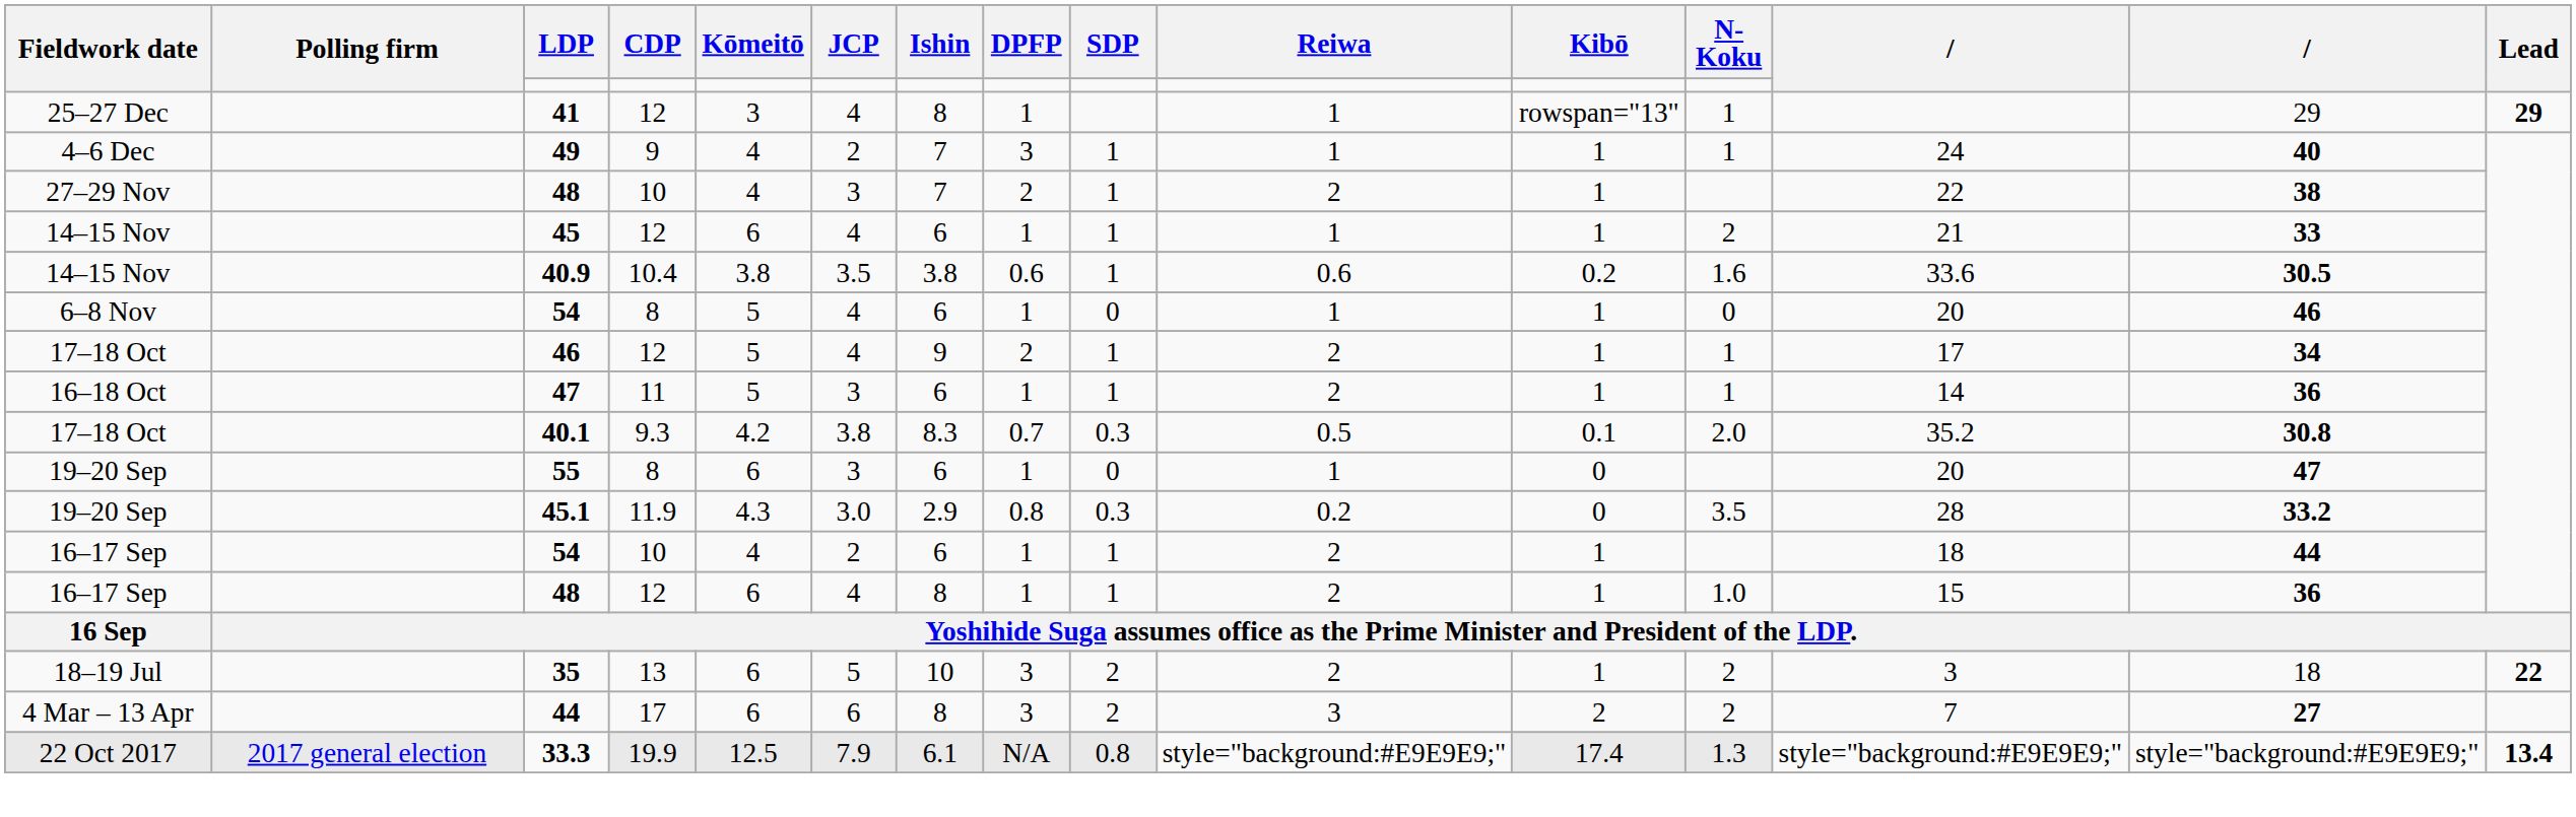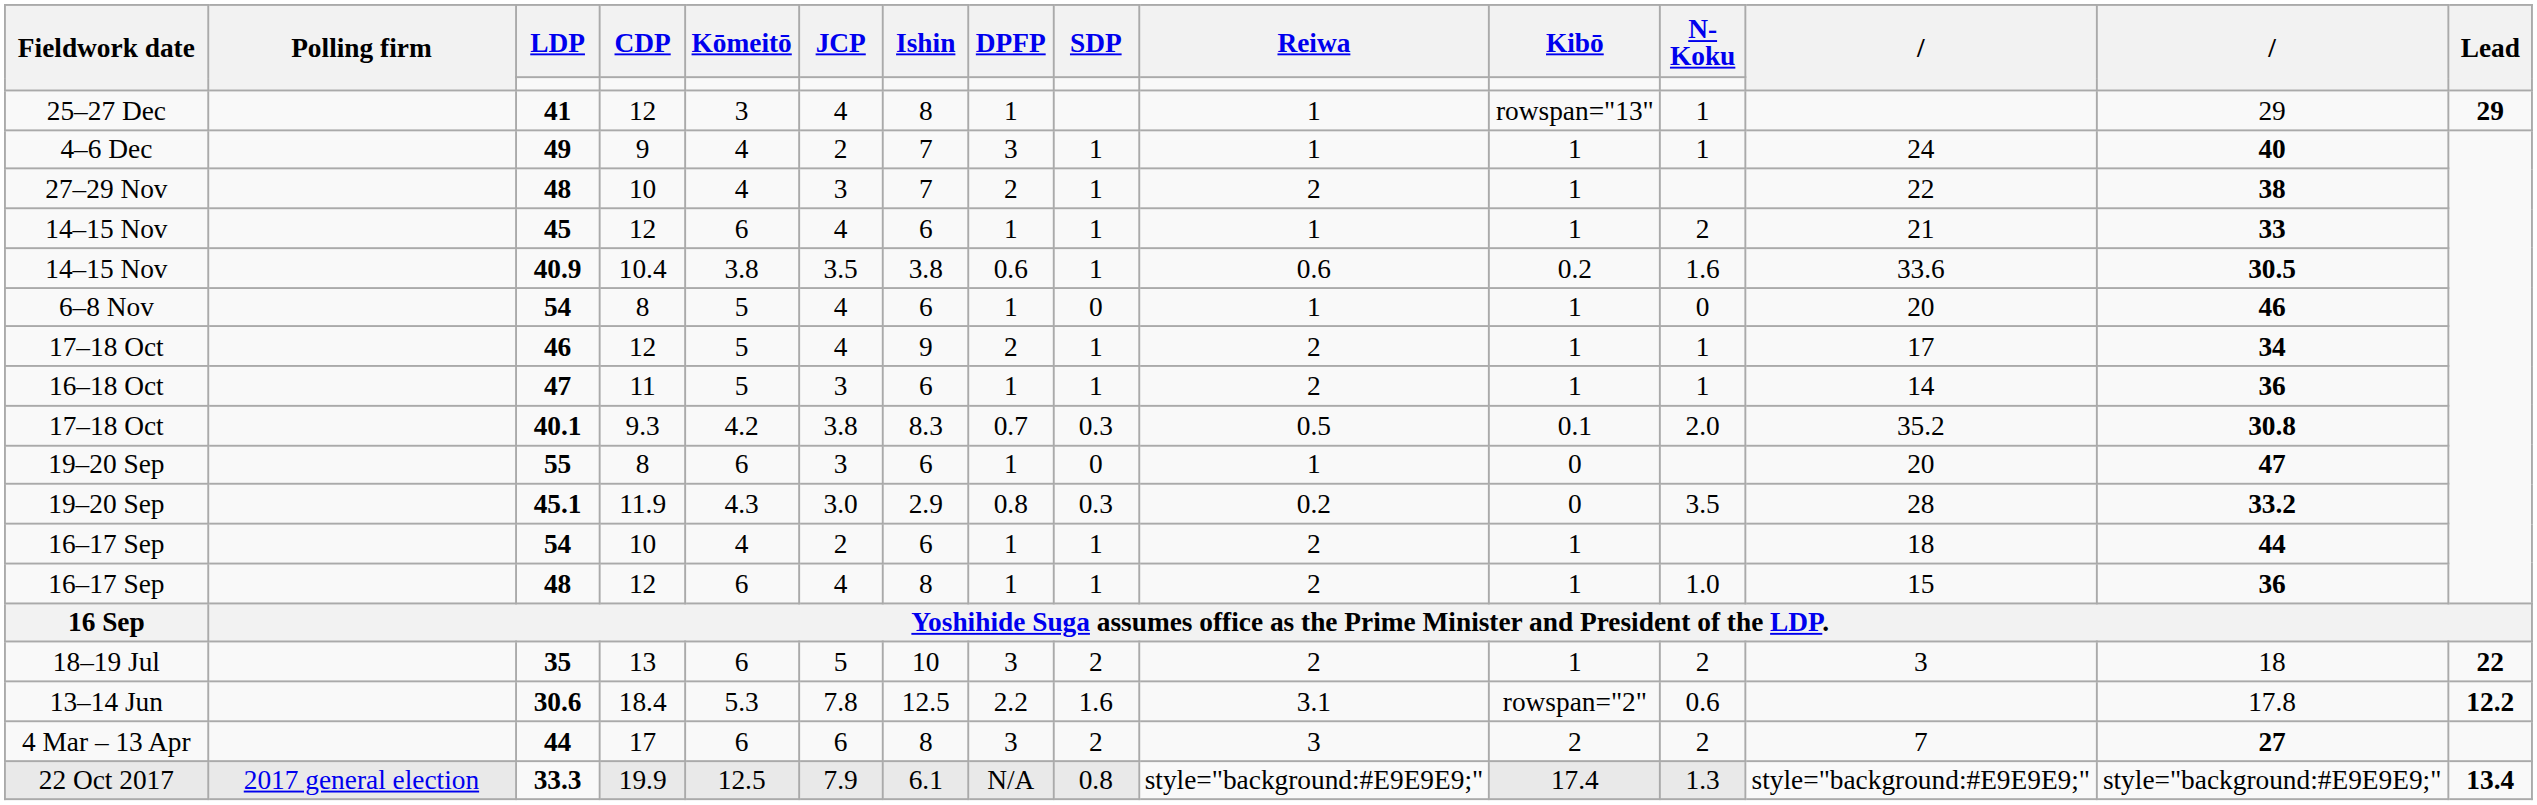+ row: 13–14 Jun | 30.6 | 18.4 | 5.3 | 7.8 | 12.5 | 2.2 | 1.6 | 3.1 | rowspan="2" | 0.6 | 17.8 | 12.2
